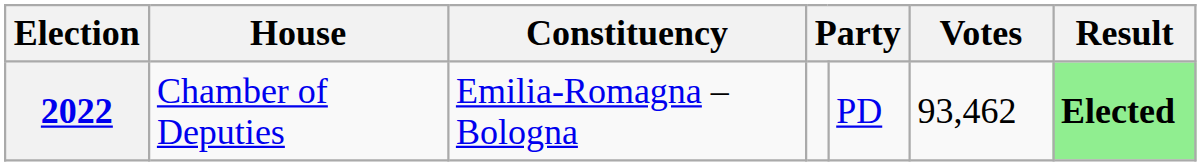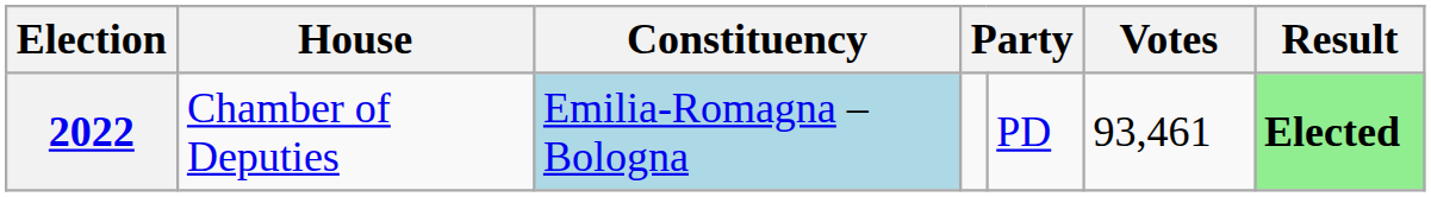2022 | Constituency: no background -> lightblue background
2022 | Votes: 93,462 -> 93,461
